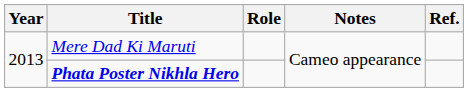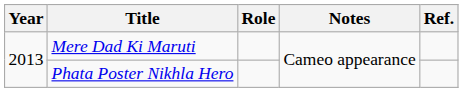Phata Poster Nikhla Hero | Title: bold -> normal
